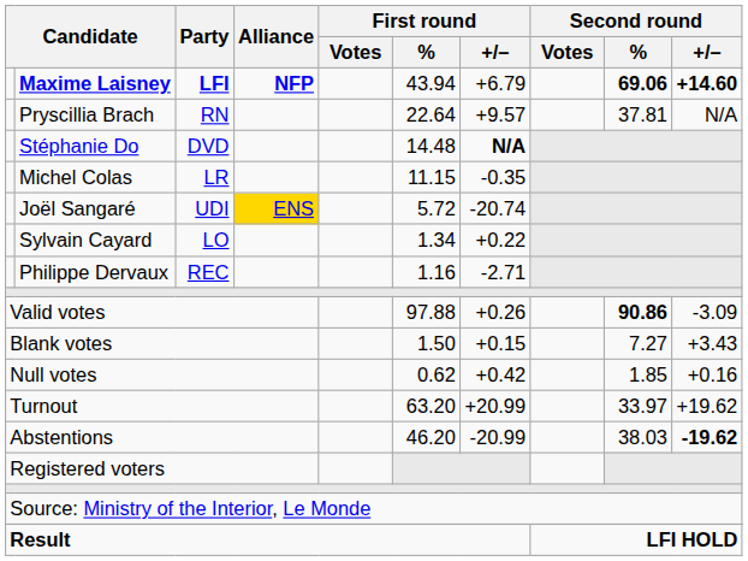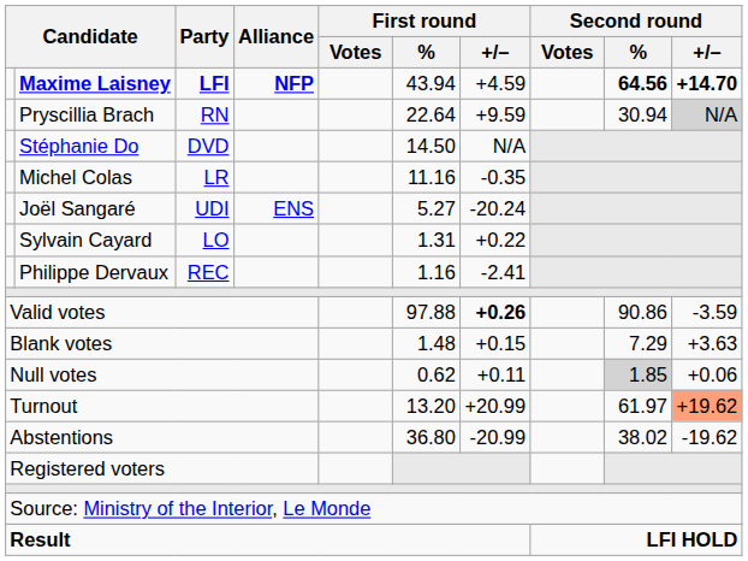Maxime Laisney | First round / +/–: +6.79 -> +4.59
Maxime Laisney | Second round / %: 69.06 -> 64.56
Maxime Laisney | Second round / +/–: +14.60 -> +14.70
Pryscillia Brach | First round / +/–: +9.57 -> +9.59
Pryscillia Brach | Second round / %: 37.81 -> 30.94
Pryscillia Brach | Second round / +/–: no background -> lightgrey background
Stéphanie Do | First round / %: 14.48 -> 14.50
Stéphanie Do | First round / +/–: bold -> normal
Michel Colas | First round / %: 11.15 -> 11.16
Joël Sangaré | Alliance: gold background -> no background
Joël Sangaré | First round / %: 5.72 -> 5.27
Joël Sangaré | First round / +/–: -20.74 -> -20.24
Sylvain Cayard | First round / %: 1.34 -> 1.31
Philippe Dervaux | First round / +/–: -2.71 -> -2.41
Valid votes | First round / +/–: normal -> bold
Valid votes | Second round / %: bold -> normal
Valid votes | Second round / +/–: -3.09 -> -3.59
Blank votes | First round / %: 1.50 -> 1.48
Blank votes | Second round / %: 7.27 -> 7.29
Blank votes | Second round / +/–: +3.43 -> +3.63
Null votes | First round / +/–: +0.42 -> +0.11
Null votes | Second round / %: no background -> lightgrey background
Null votes | Second round / +/–: +0.16 -> +0.06
Turnout | First round / %: 63.20 -> 13.20
Turnout | Second round / %: 33.97 -> 61.97
Turnout | Second round / +/–: no background -> lightsalmon background
Abstentions | First round / %: 46.20 -> 36.80
Abstentions | Second round / %: 38.03 -> 38.02
Abstentions | Second round / +/–: bold -> normal
